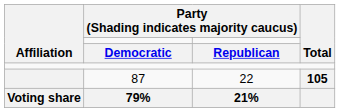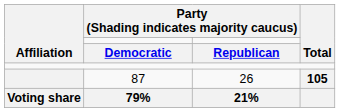105 | column 3: 22 -> 26
